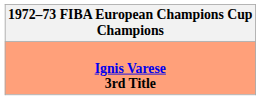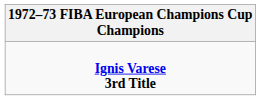row 2 | column 1: lightsalmon background -> no background
